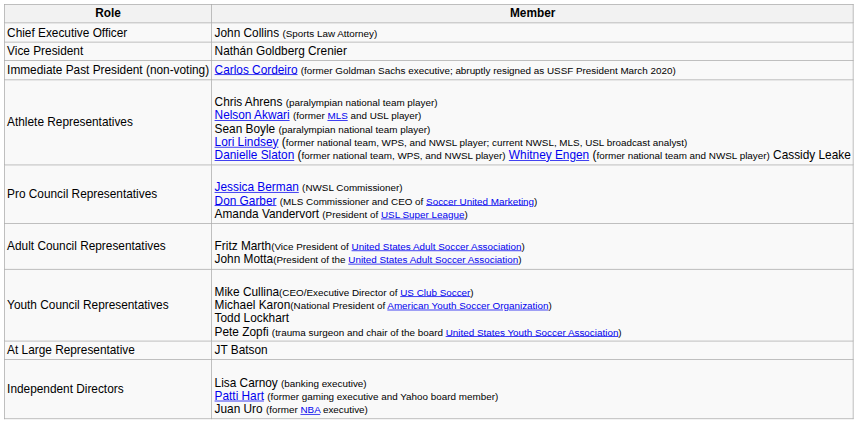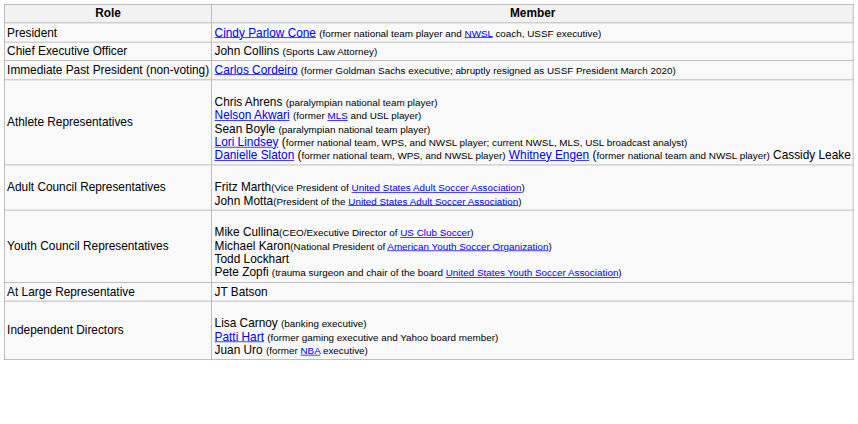+ row: President | Cindy Parlow Cone (former national team player and NWSL coach, USSF executive)
- row: Vice President | Nathán Goldberg Crenier
- row: Pro Council Representatives | Jessica Berman (NWSL Commissioner) Don Garber (MLS Commissioner and CEO of Soccer United Marketing) Amanda Vandervort (President of USL Super League)
